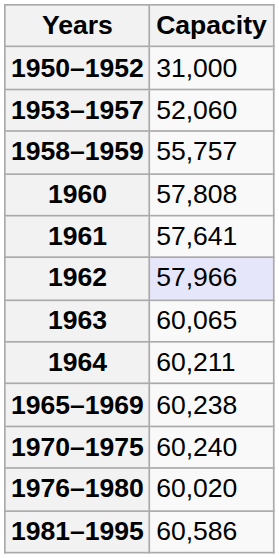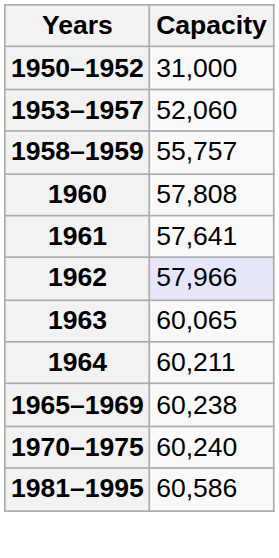- row: 1976–1980 | 60,020
